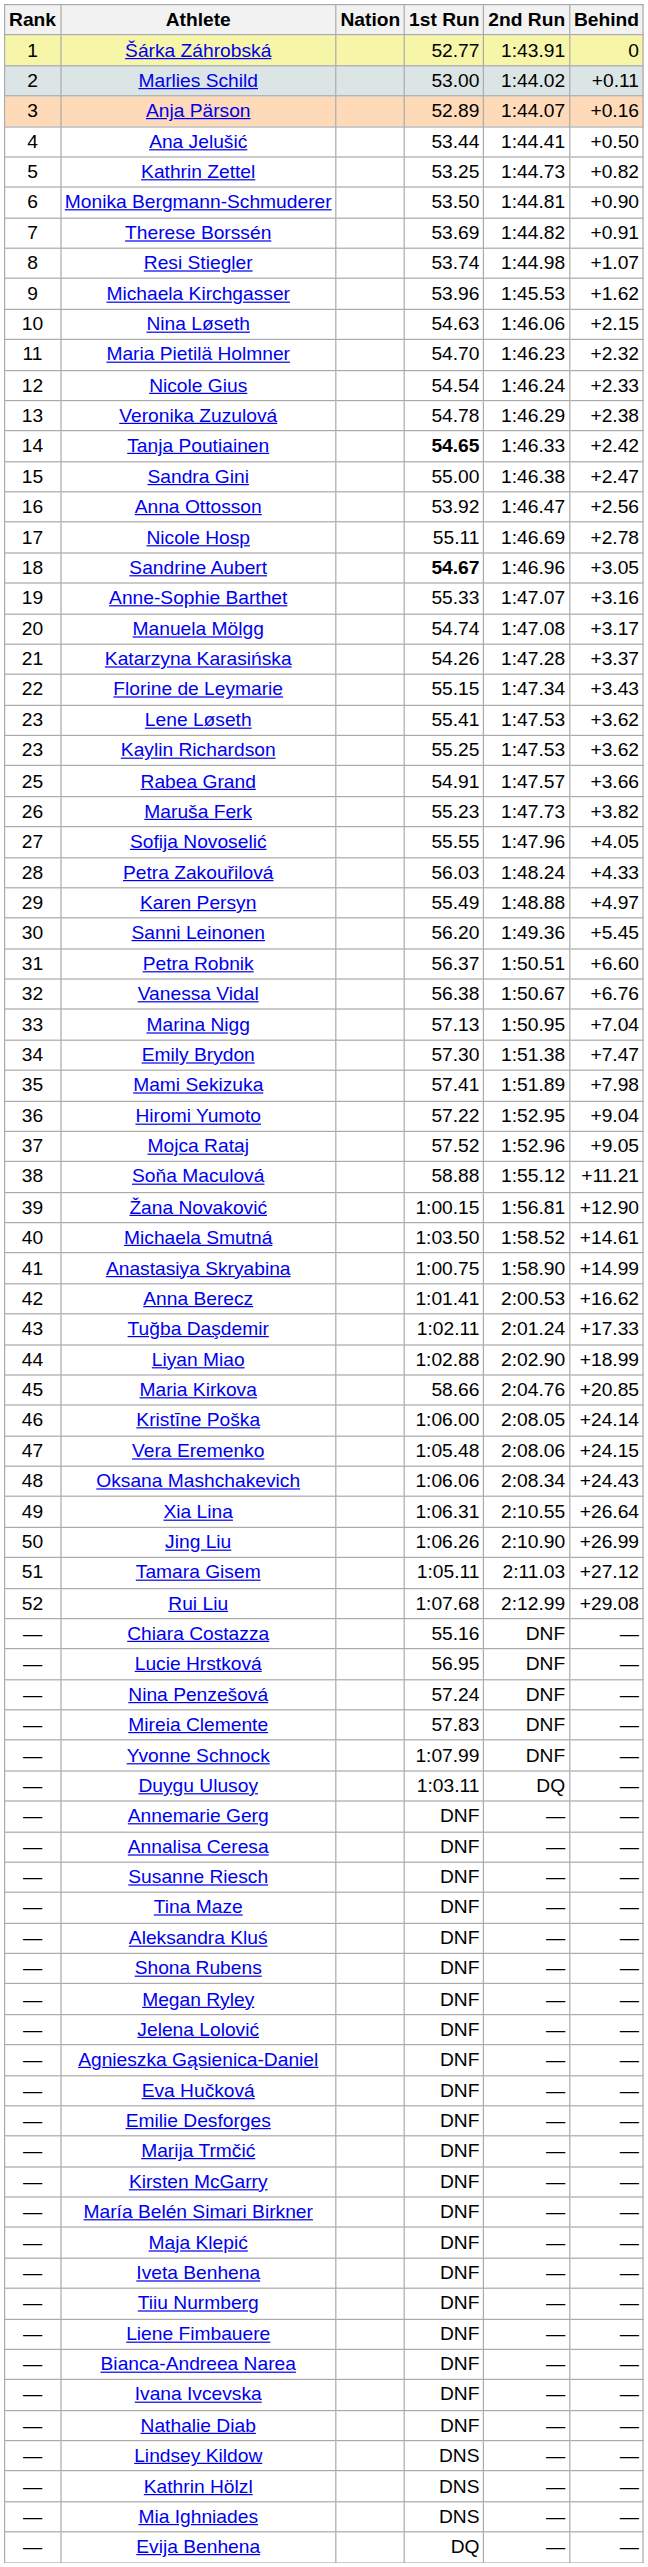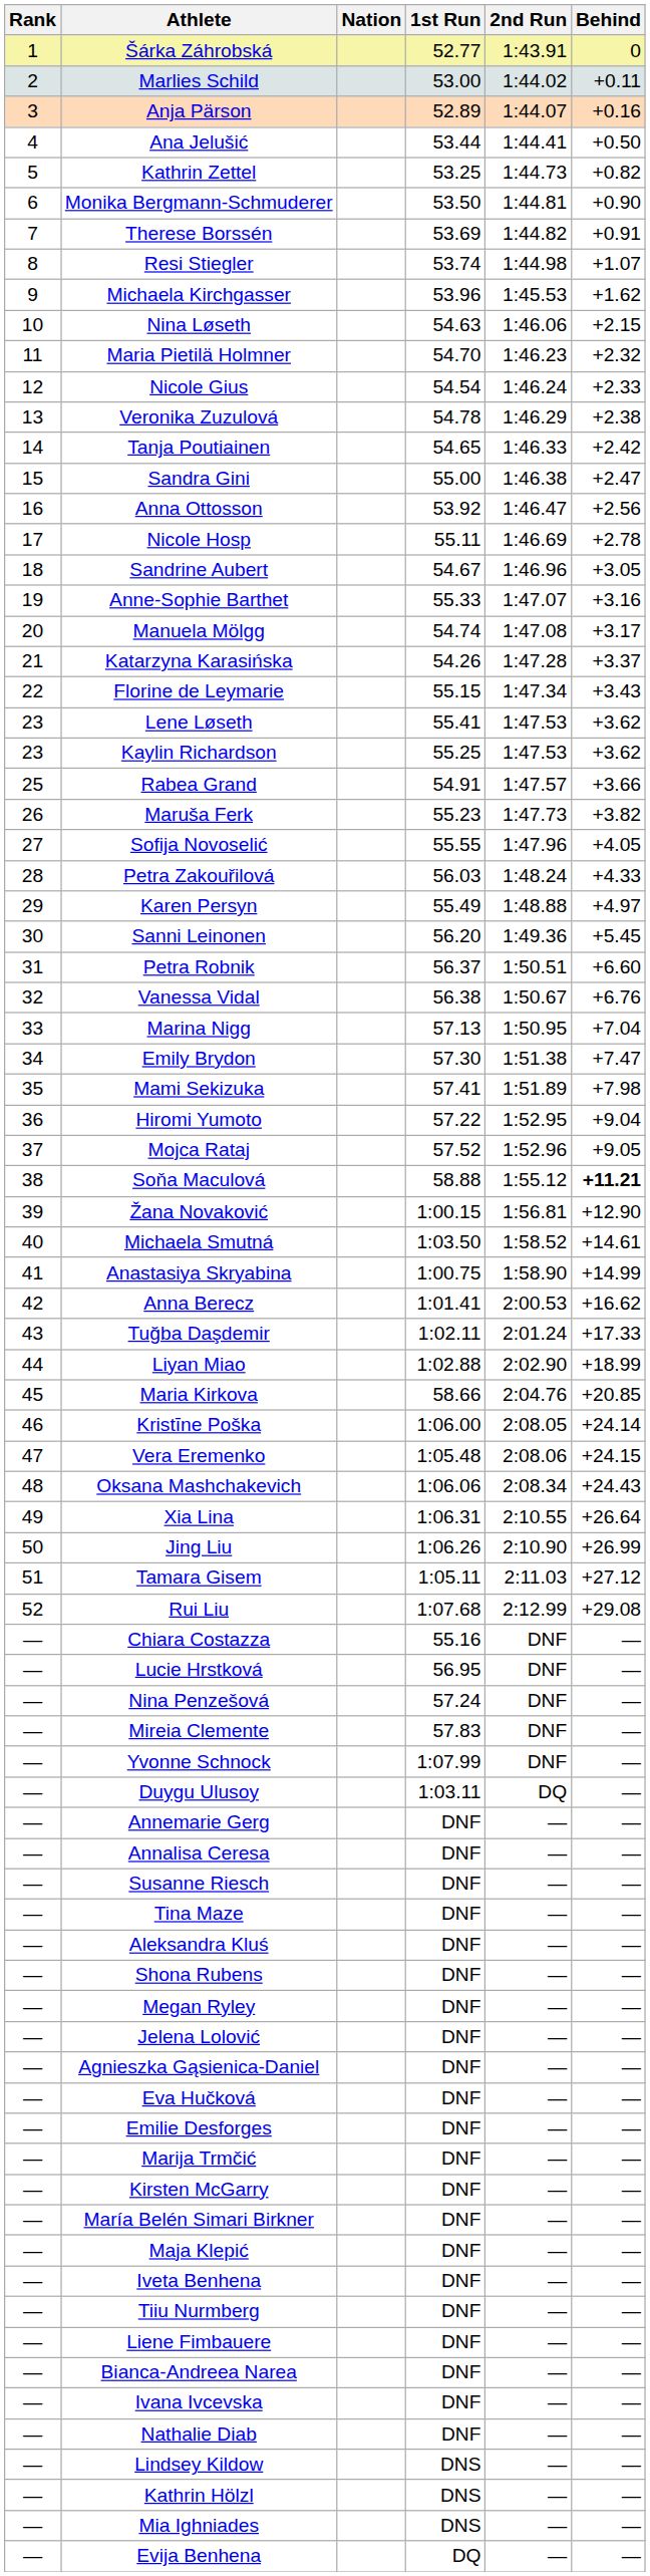Tanja Poutiainen | 1st Run: bold -> normal
Sandrine Aubert | 1st Run: bold -> normal
Soňa Maculová | Behind: normal -> bold
